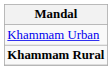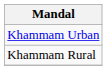row 3 | column 1: bold -> normal
